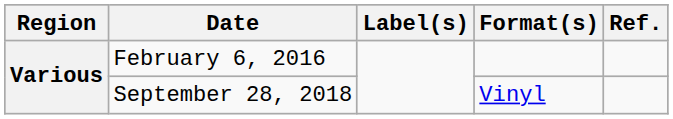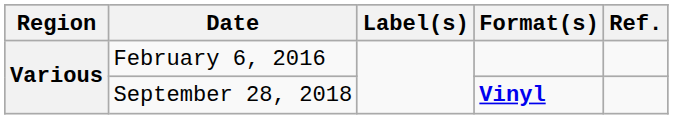September 28, 2018 | Format(s): normal -> bold
